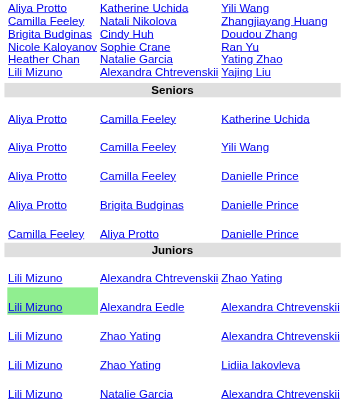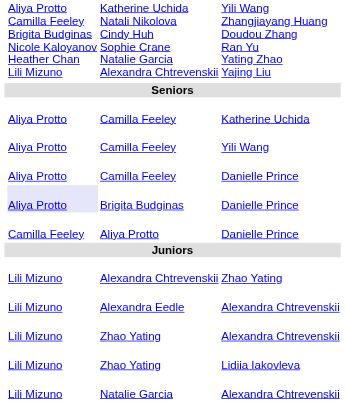Brigita Budginas | column 1: no background -> lavender background
Alexandra Eedle | column 1: lightgreen background -> no background
